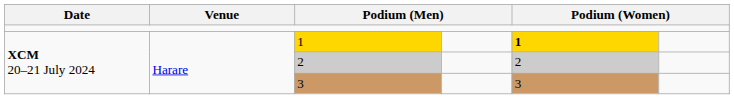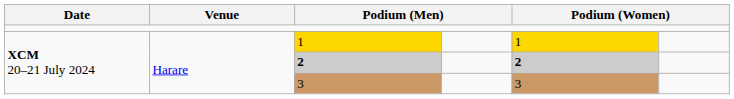row 3 | column 5: bold -> normal
row 4 | column 3: normal -> bold
row 4 | column 5: normal -> bold
